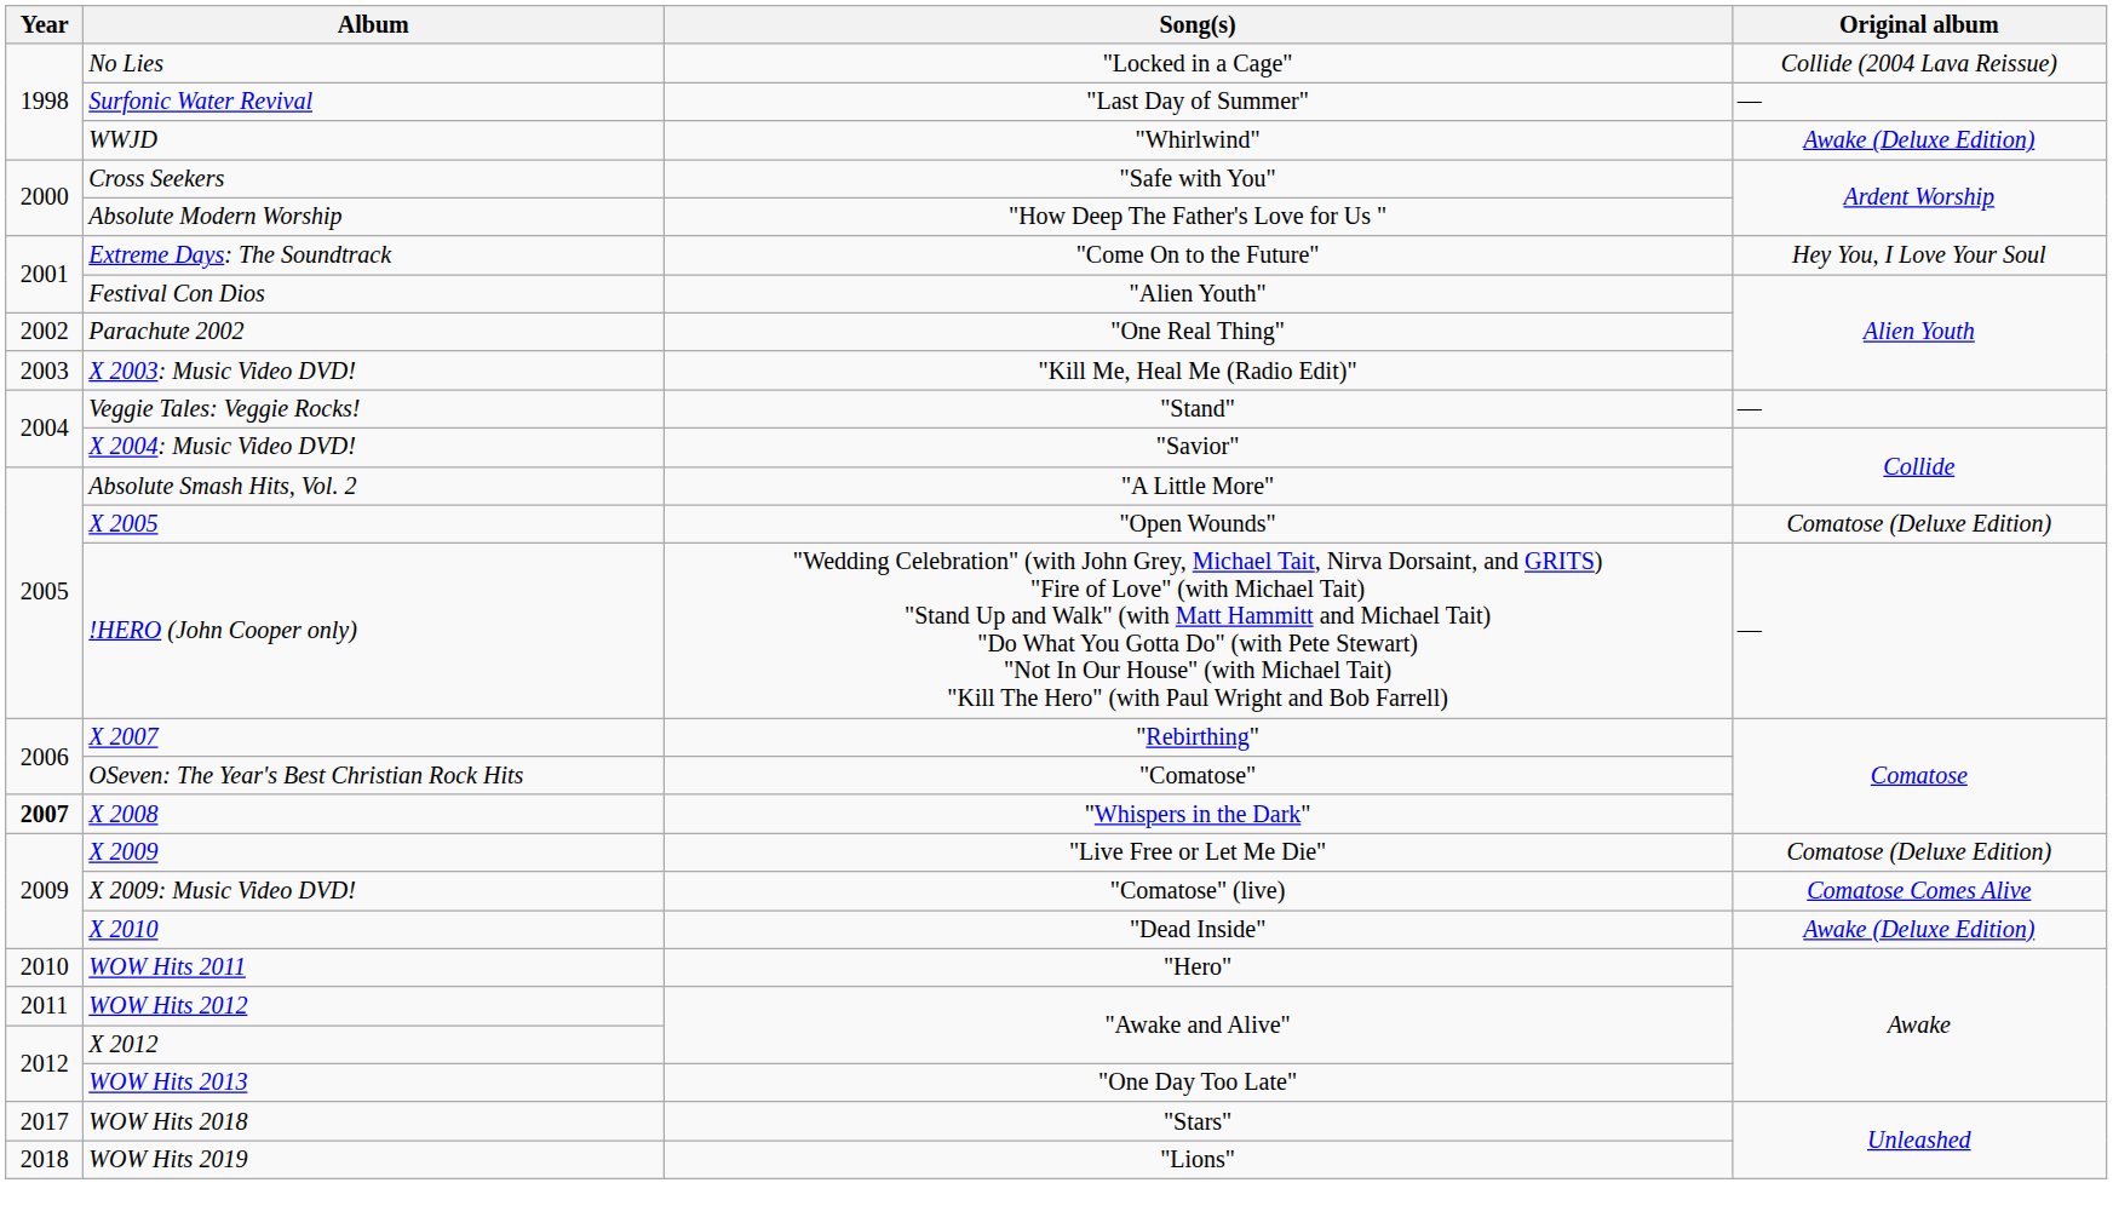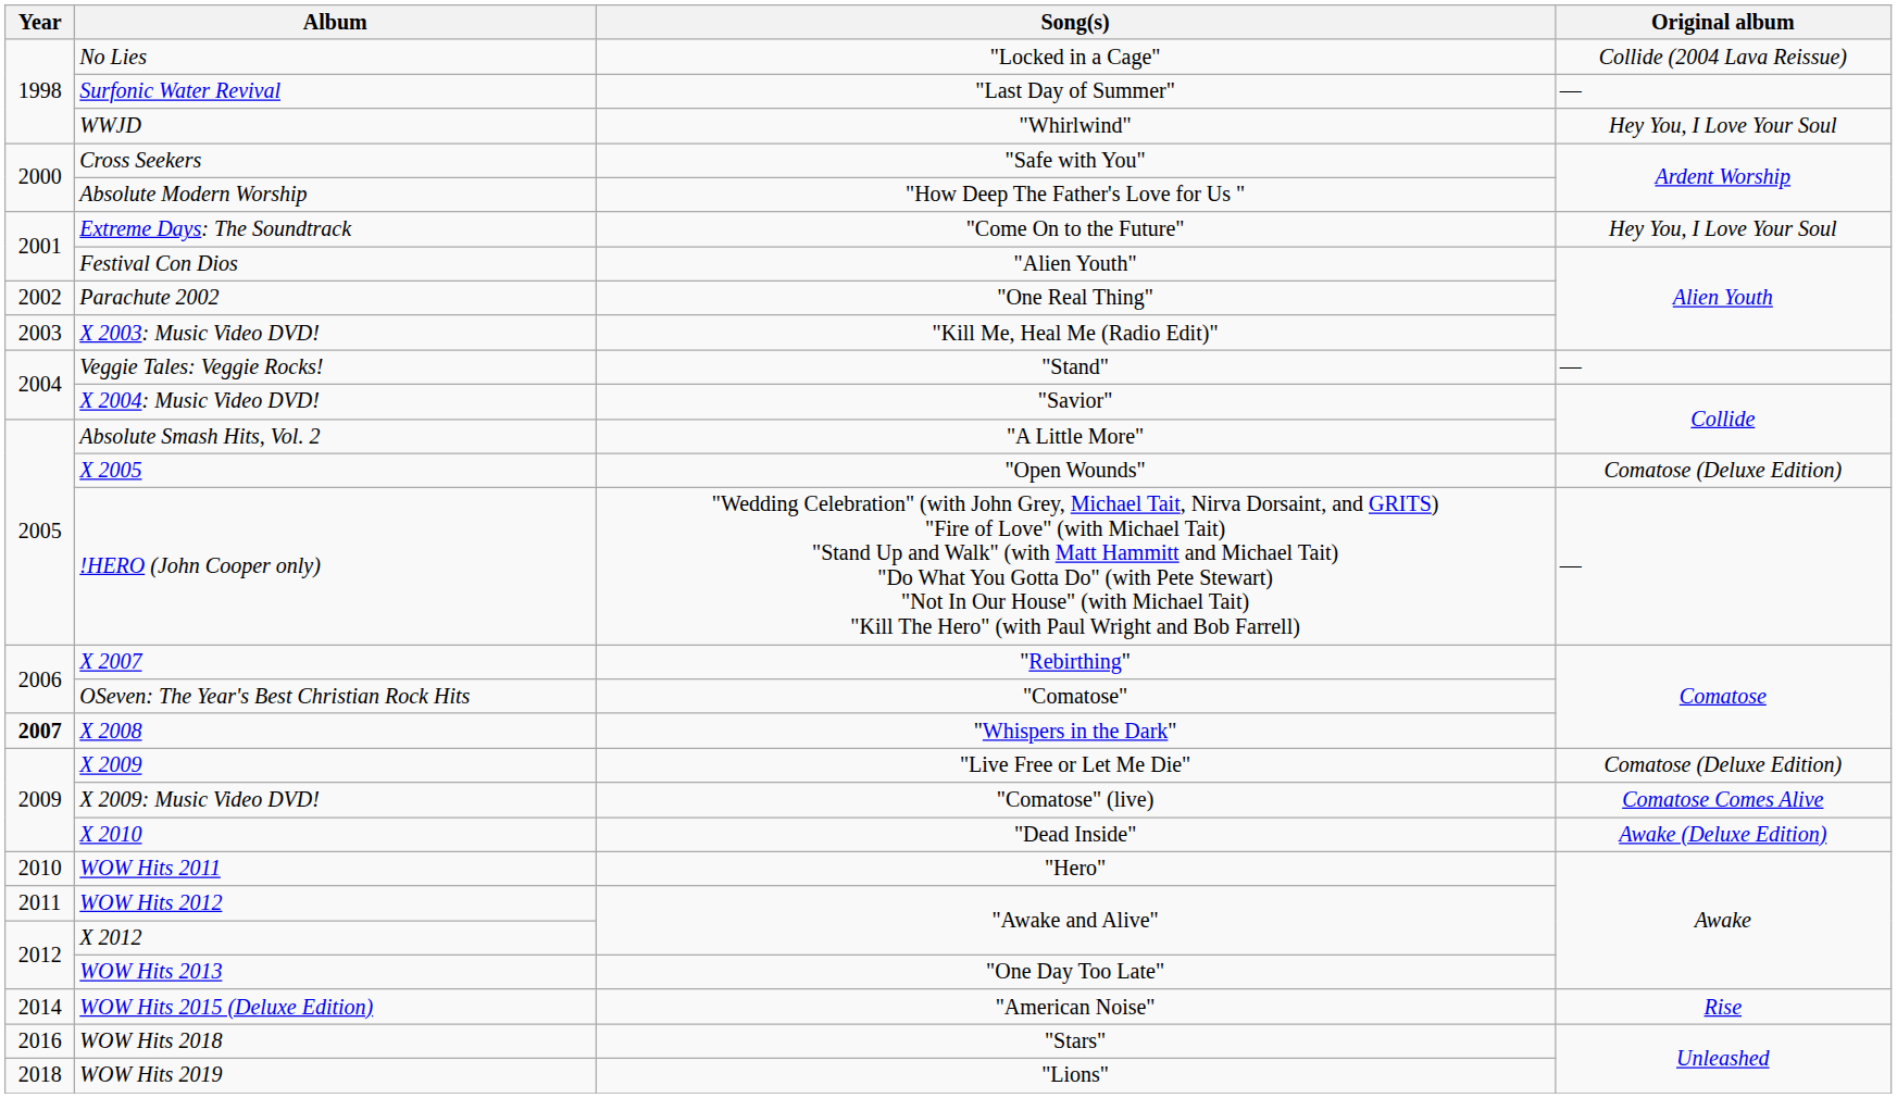WWJD | Original album: Awake (Deluxe Edition) -> Hey You, I Love Your Soul
+ row: 2014 | WOW Hits 2015 (Deluxe Edition) | "American Noise" | Rise
WOW Hits 2018 | Year: 2017 -> 2016
